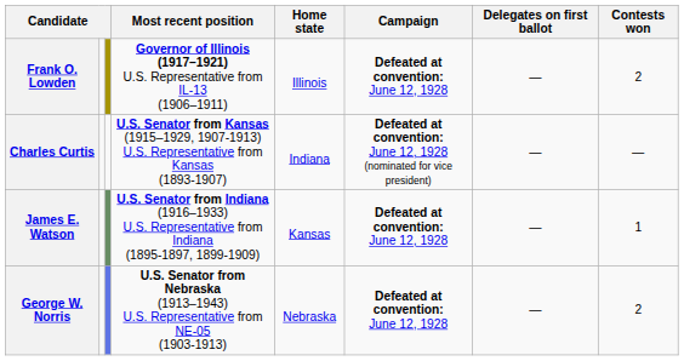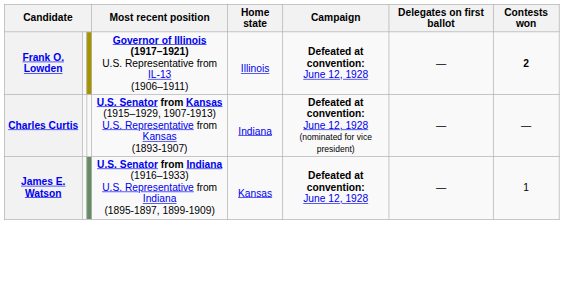Frank O. Lowden | Contests won: normal -> bold
- row: George W. Norris | U.S. Senator from Nebraska (1913–1943) U.S. Representative from NE-05 (1903-1913) | Nebraska | Defeated at convention: June 12, 1928 | — | 2
